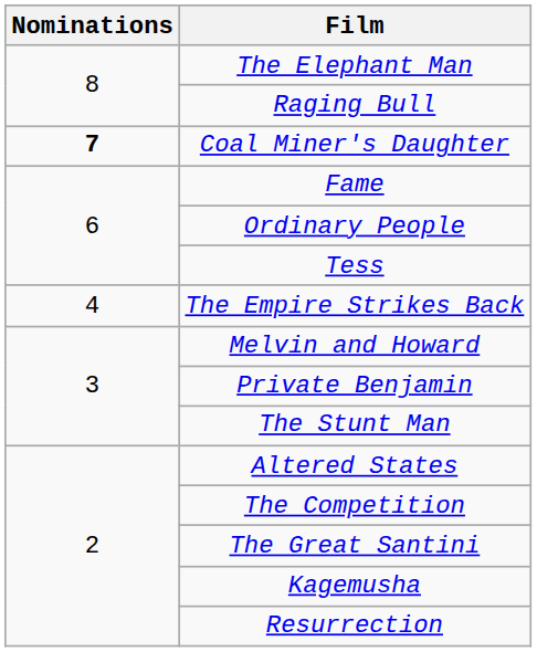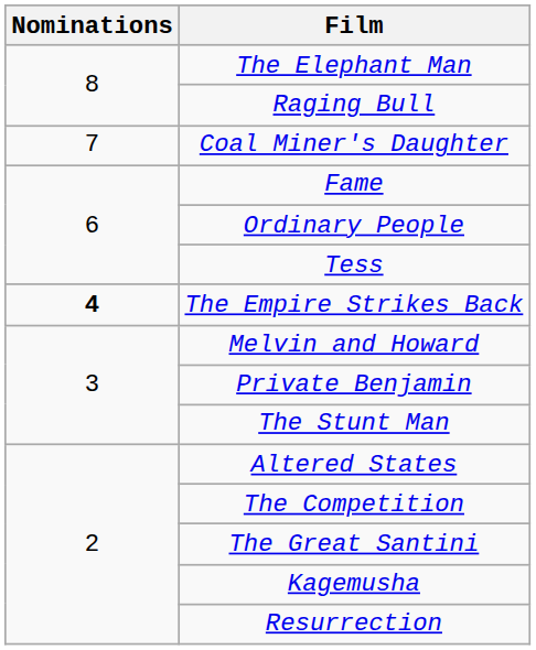Coal Miner's Daughter | Nominations: bold -> normal
The Empire Strikes Back | Nominations: normal -> bold
